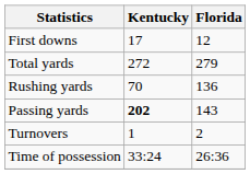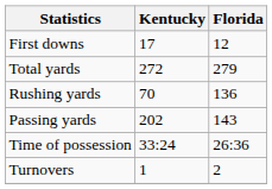Passing yards | Kentucky: bold -> normal
rows swapped: Turnovers <-> Time of possession
